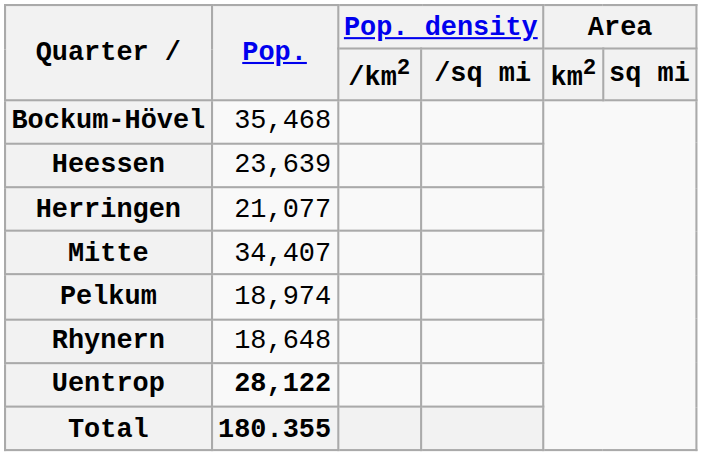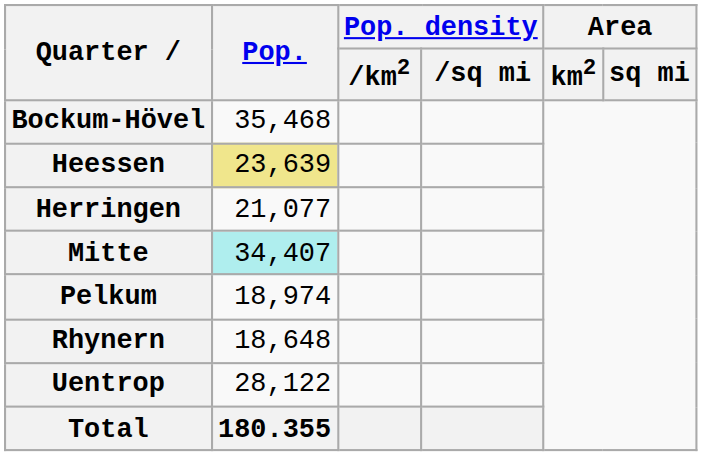Heessen | Pop.: no background -> khaki background
Mitte | Pop.: no background -> paleturquoise background
Uentrop | Pop.: bold -> normal
